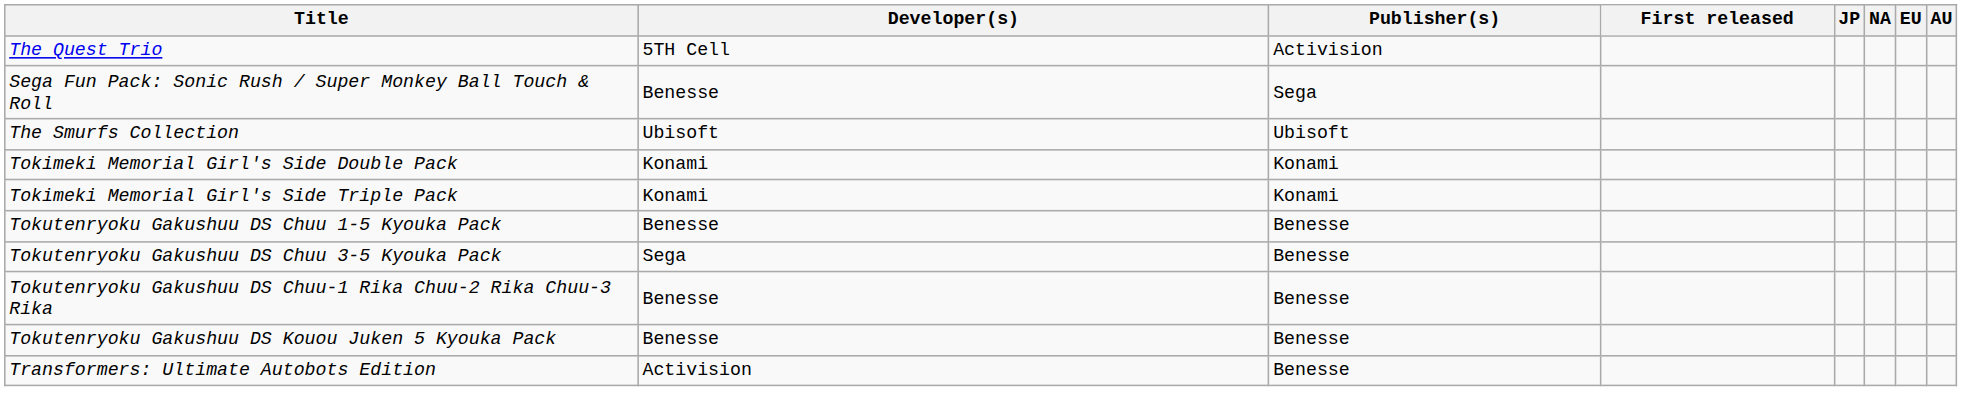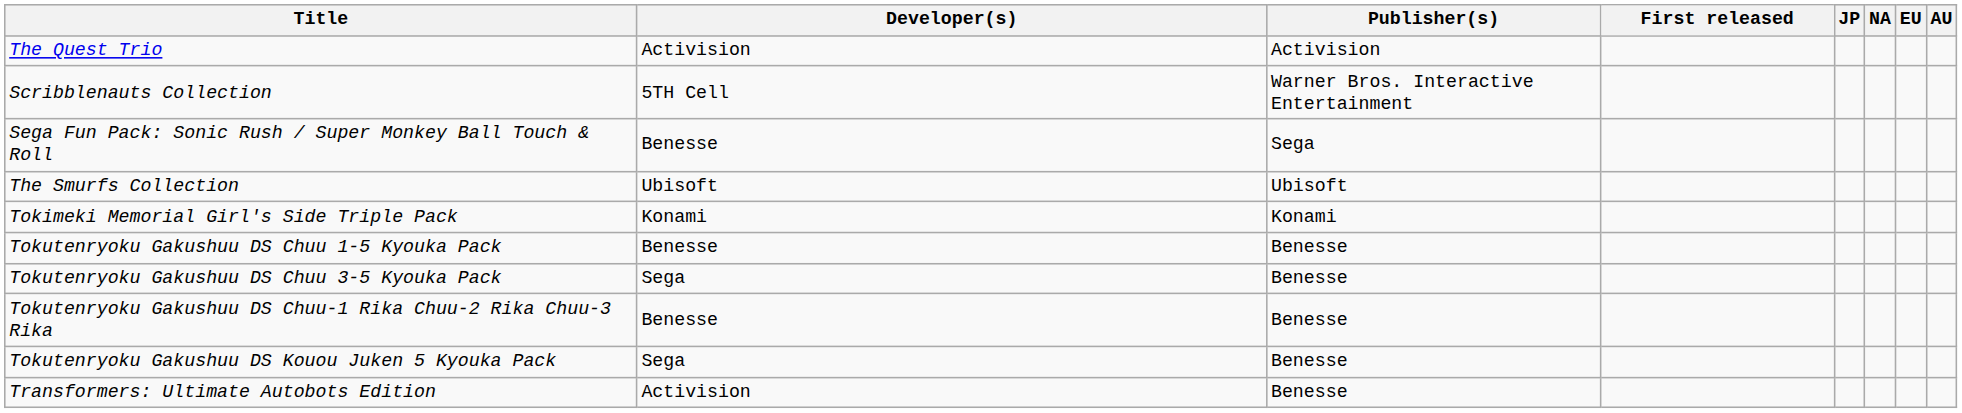The Quest Trio | Developer(s): 5TH Cell -> Activision
+ row: Scribblenauts Collection | 5TH Cell | Warner Bros. Interactive Entertainment
- row: Tokimeki Memorial Girl's Side Double Pack | Konami | Konami
Tokutenryoku Gakushuu DS Kouou Juken 5 Kyouka Pack | Developer(s): Benesse -> Sega
